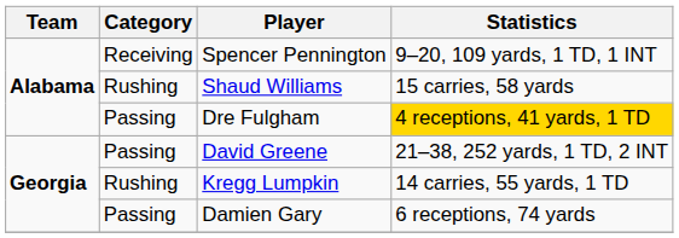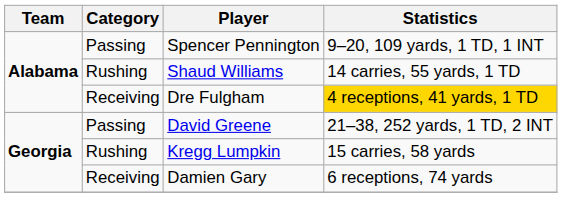Spencer Pennington | Category: Receiving -> Passing
Shaud Williams | Statistics: 15 carries, 58 yards -> 14 carries, 55 yards, 1 TD
Dre Fulgham | Category: Passing -> Receiving
Kregg Lumpkin | Statistics: 14 carries, 55 yards, 1 TD -> 15 carries, 58 yards
Damien Gary | Category: Passing -> Receiving
